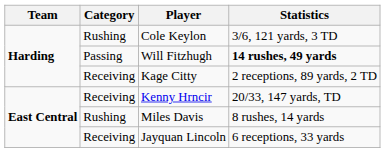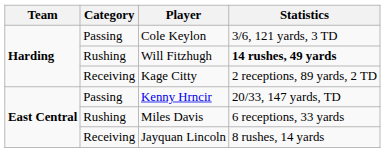Cole Keylon | Category: Rushing -> Passing
Will Fitzhugh | Category: Passing -> Rushing
Kenny Hrncir | Category: Receiving -> Passing
Miles Davis | Statistics: 8 rushes, 14 yards -> 6 receptions, 33 yards
Jayquan Lincoln | Statistics: 6 receptions, 33 yards -> 8 rushes, 14 yards
